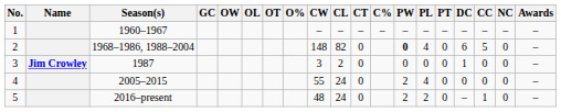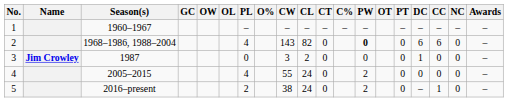columns swapped: OT <-> PL
row 3 | CW: 148 -> 143
row 3 | CC: 5 -> 6
row 6 | CW: 48 -> 38
